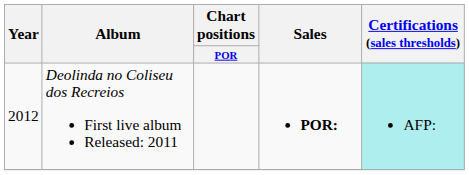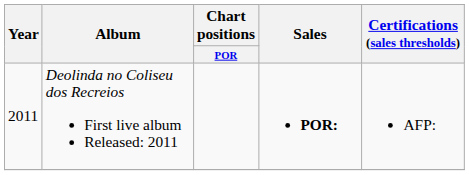row 3 | Year: 2012 -> 2011
row 3 | Certifications (sales thresholds): paleturquoise background -> no background
